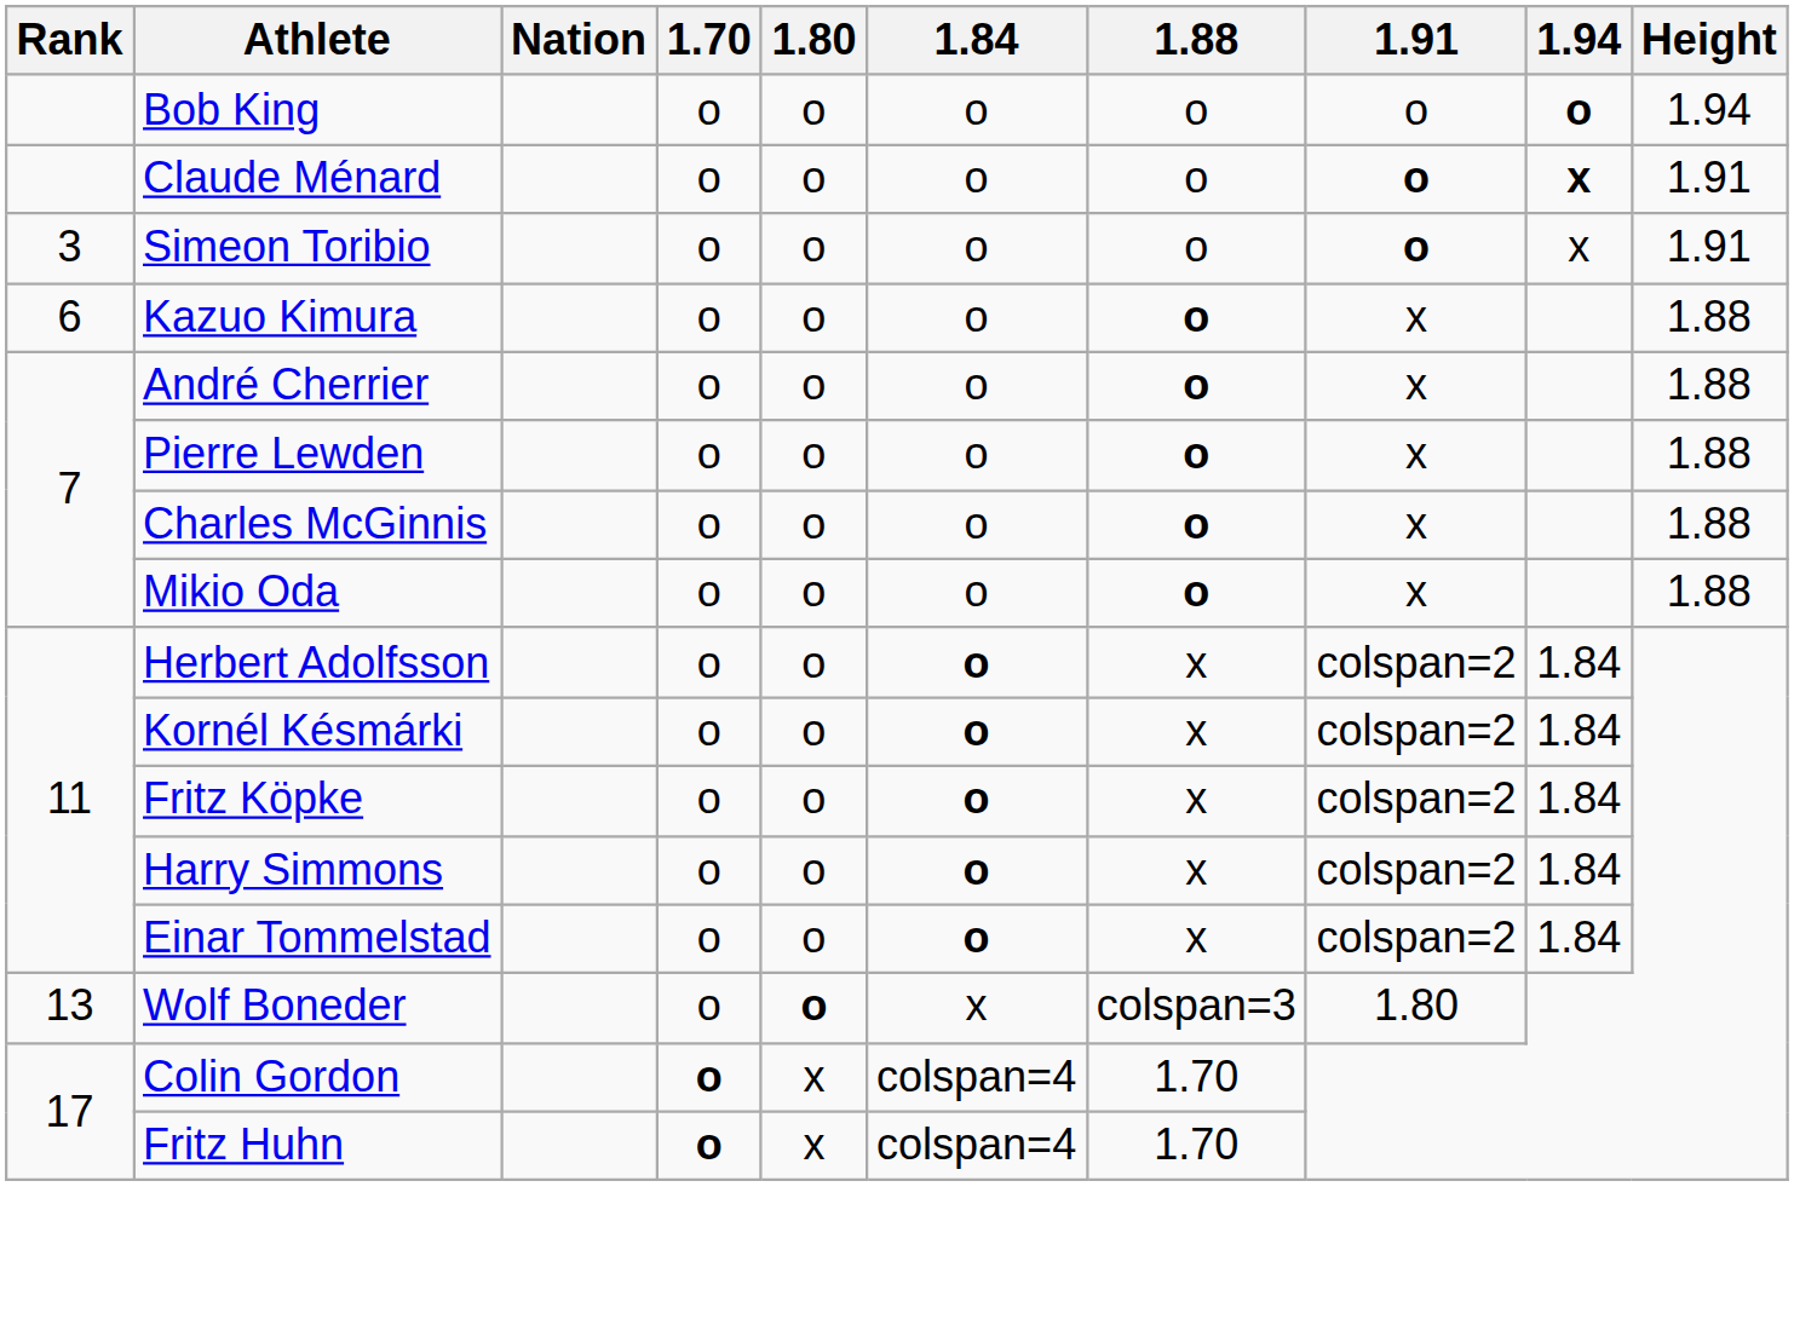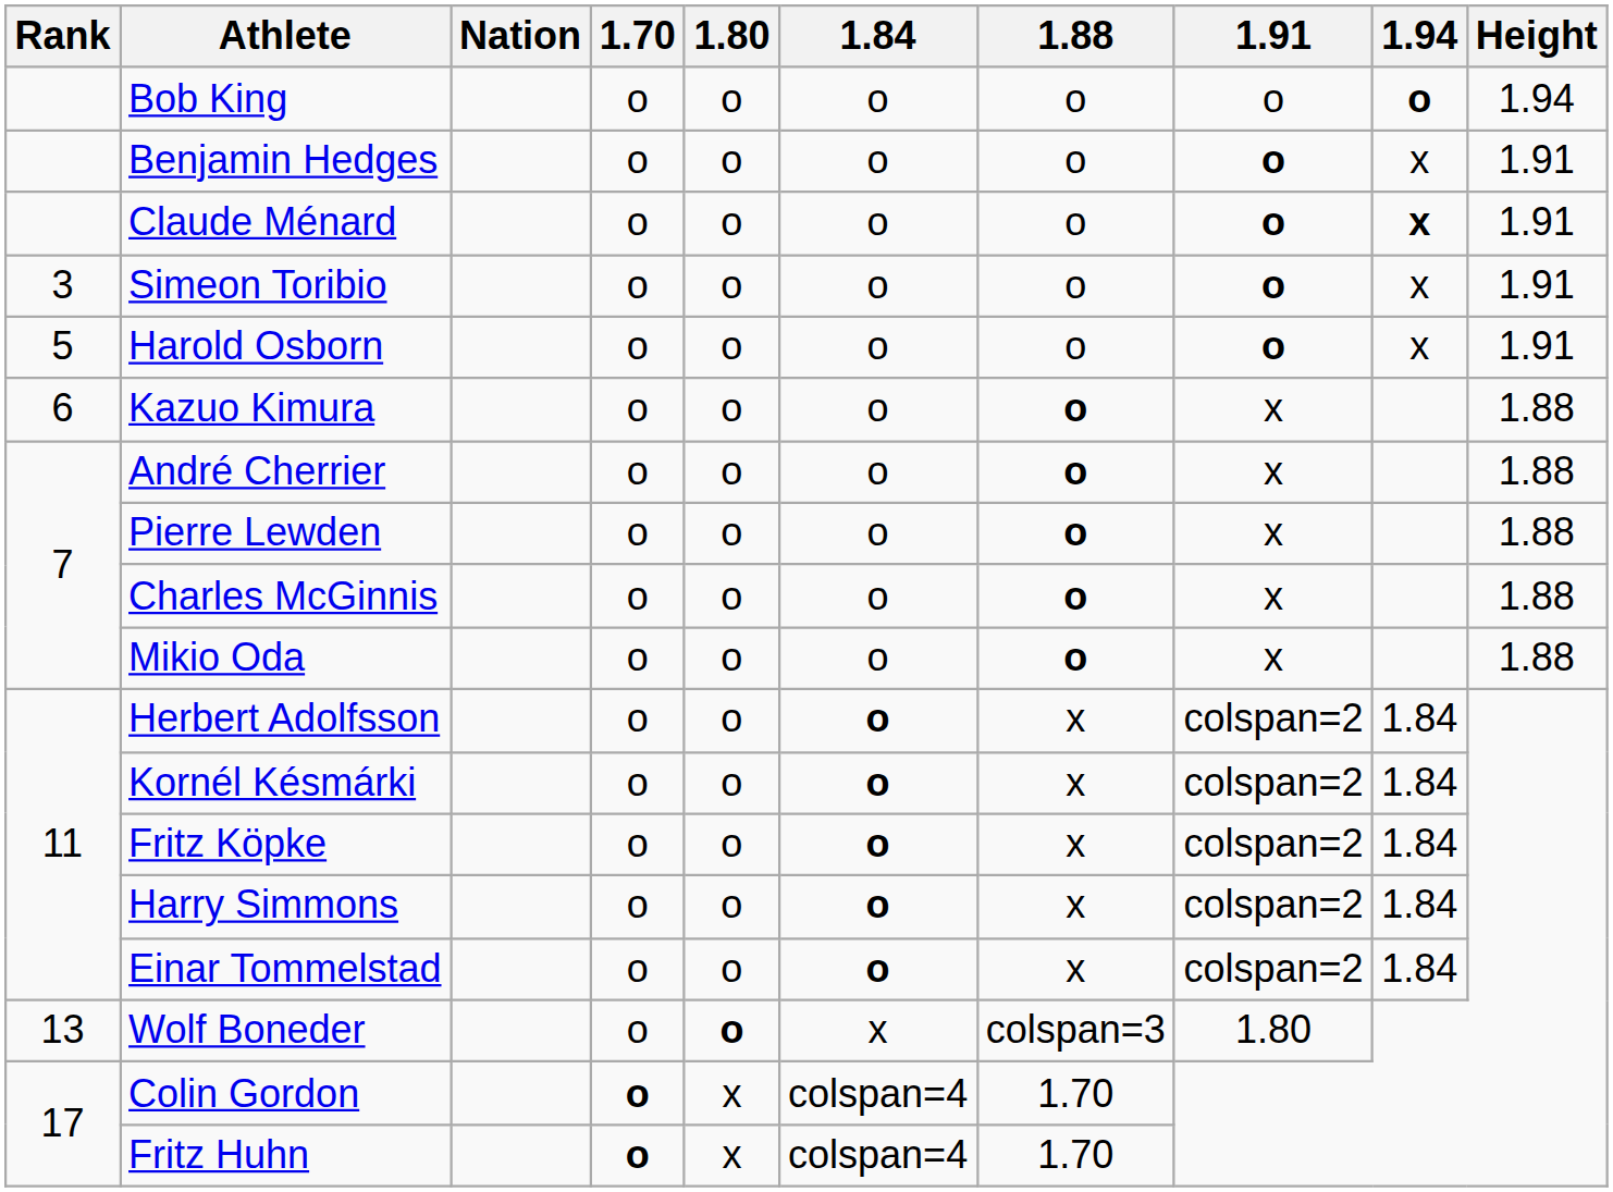+ row: Benjamin Hedges | o | o | o | o | o | x | 1.91
+ row: 5 | Harold Osborn | o | o | o | o | o | x | 1.91
